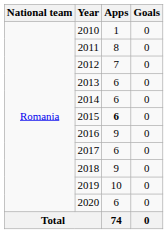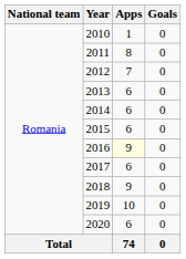2015 | Apps: bold -> normal
2016 | Apps: no background -> lightyellow background
